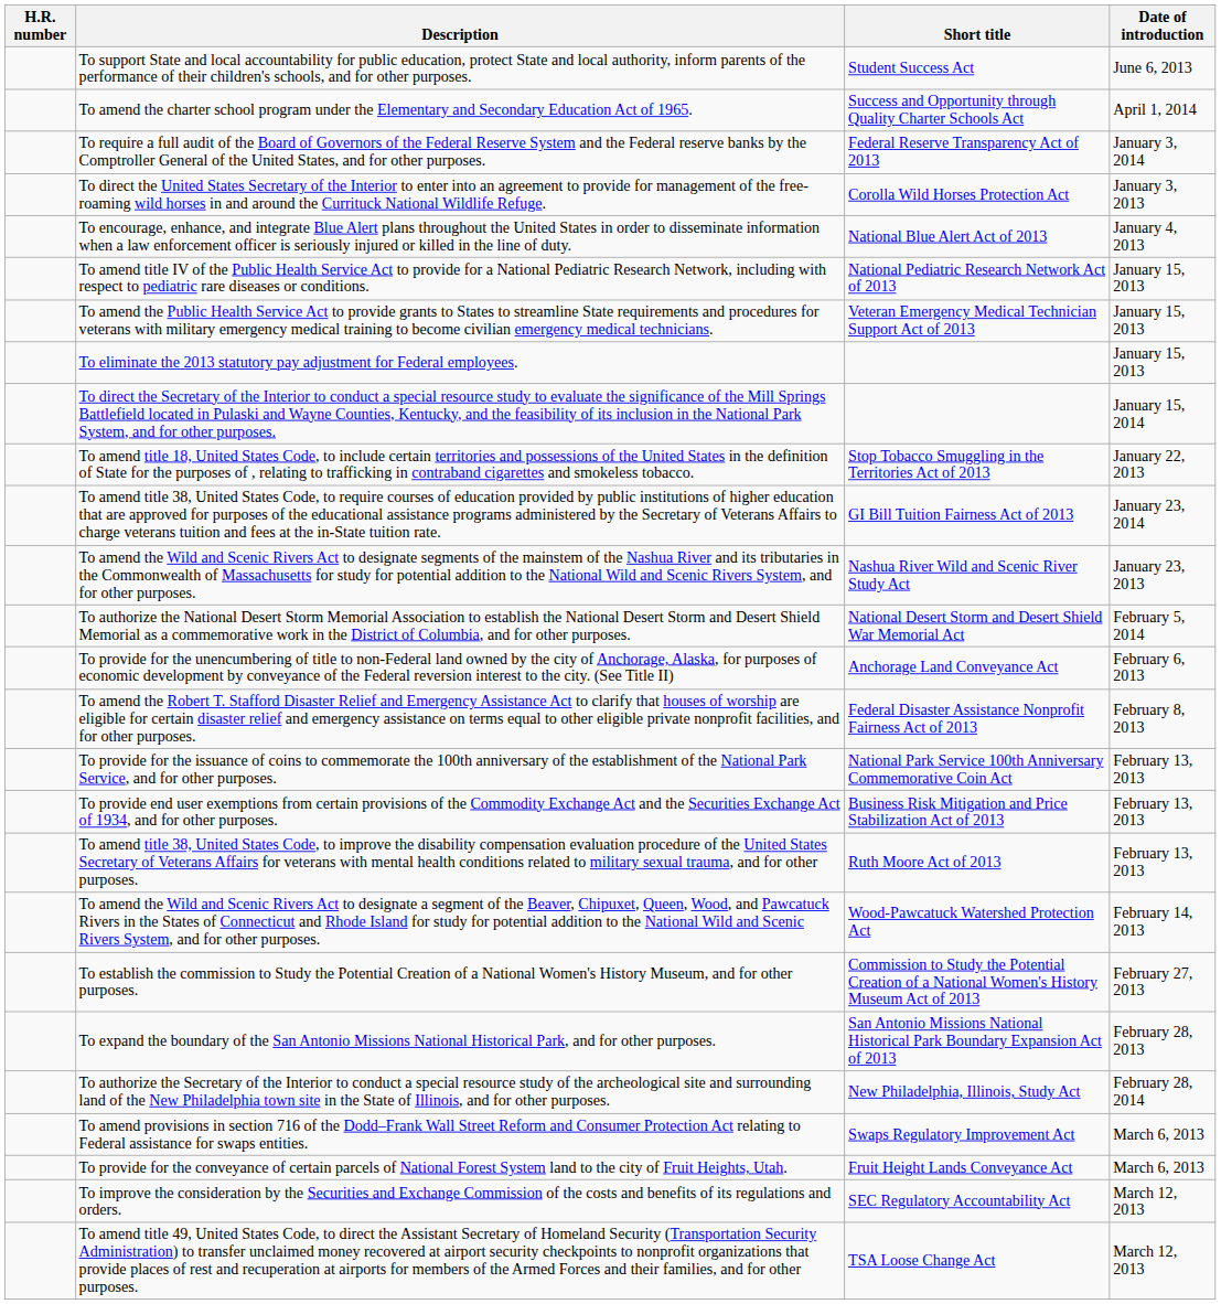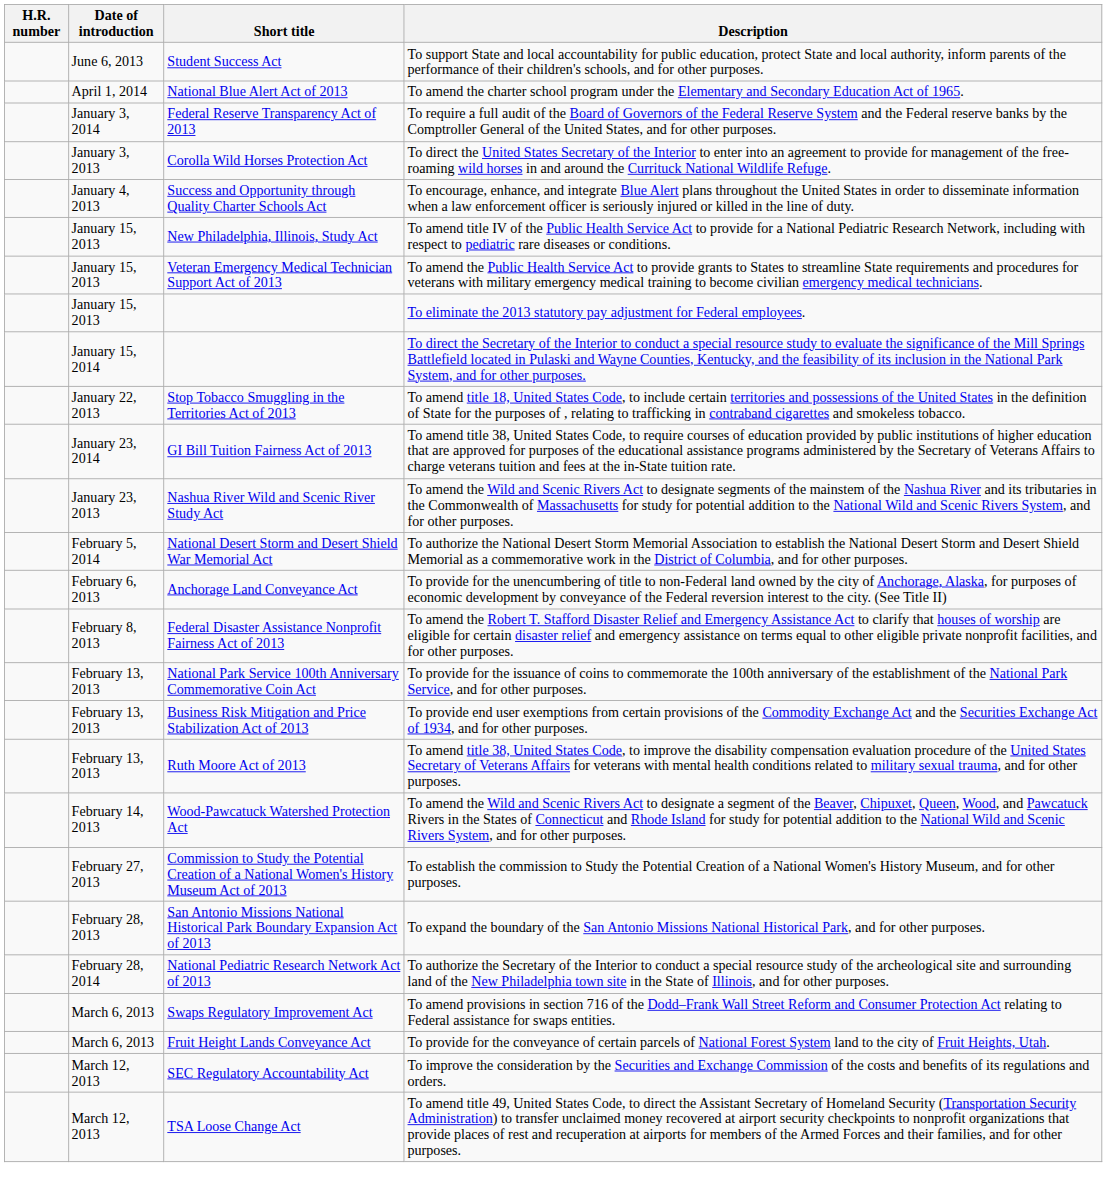columns swapped: Date of introduction <-> Description
row 3 | Short title: Success and Opportunity through Quality Charter Schools Act -> National Blue Alert Act of 2013
row 6 | Short title: National Blue Alert Act of 2013 -> Success and Opportunity through Quality Charter Schools Act
row 7 | Short title: National Pediatric Research Network Act of 2013 -> New Philadelphia, Illinois, Study Act
row 23 | Short title: New Philadelphia, Illinois, Study Act -> National Pediatric Research Network Act of 2013
